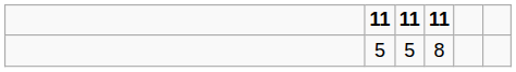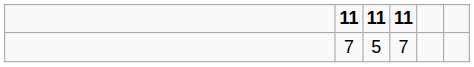row 2 | column 2: 5 -> 7
row 2 | column 4: 8 -> 7
